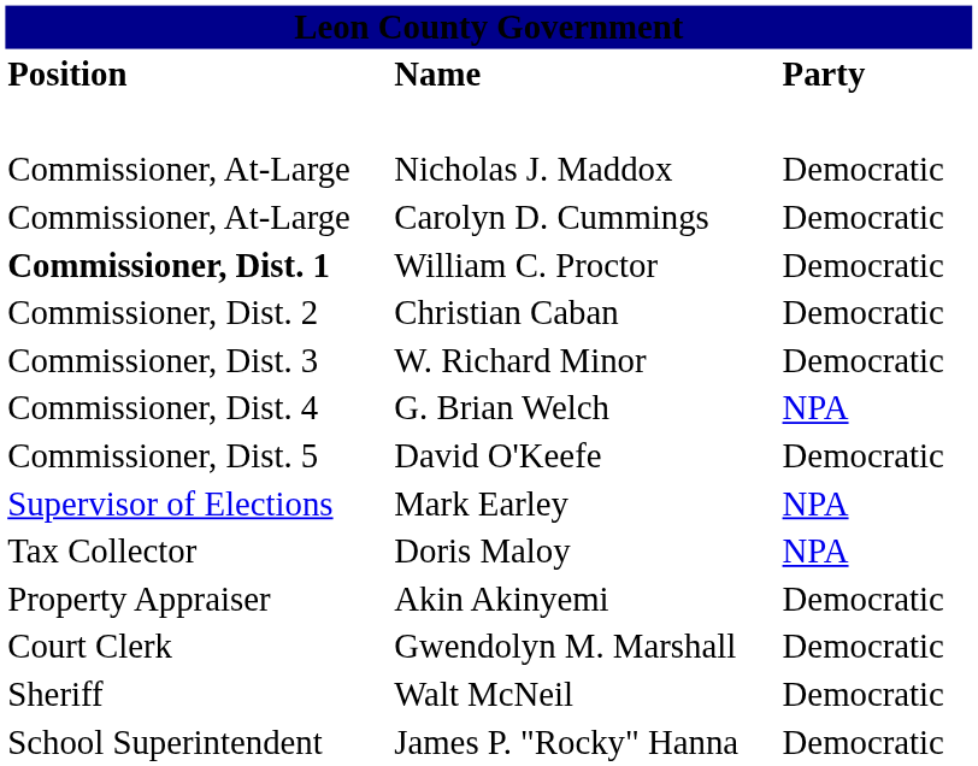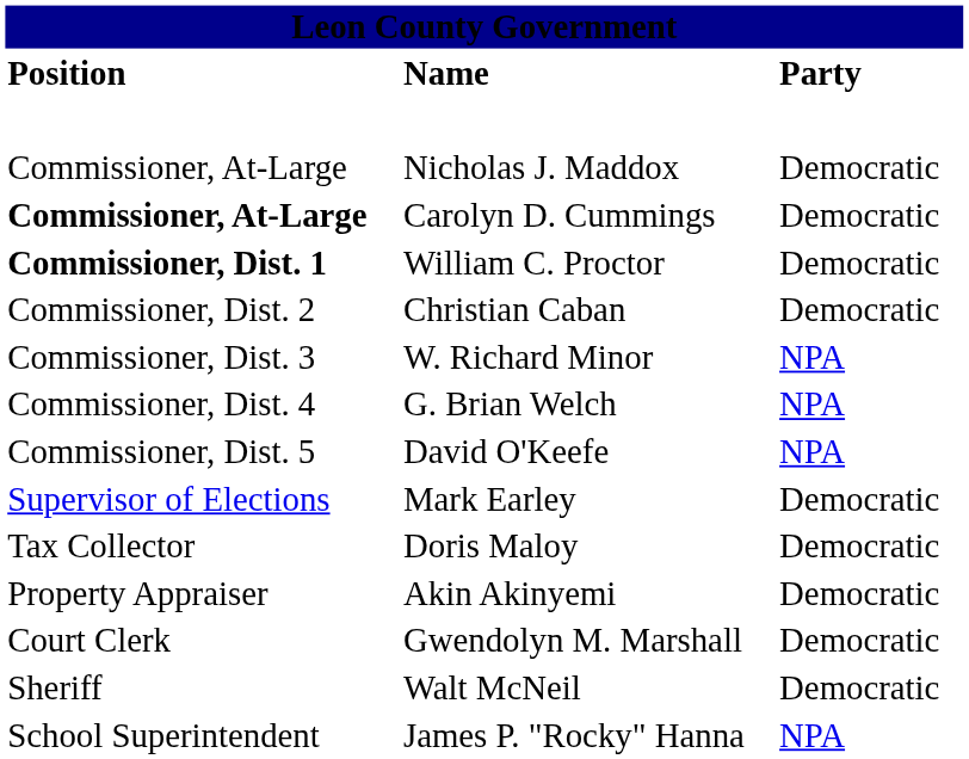Carolyn D. Cummings | Position: normal -> bold
W. Richard Minor | Party: Democratic -> NPA
David O'Keefe | Party: Democratic -> NPA
Mark Earley | Party: NPA -> Democratic
Doris Maloy | Party: NPA -> Democratic
James P. "Rocky" Hanna | Party: Democratic -> NPA
